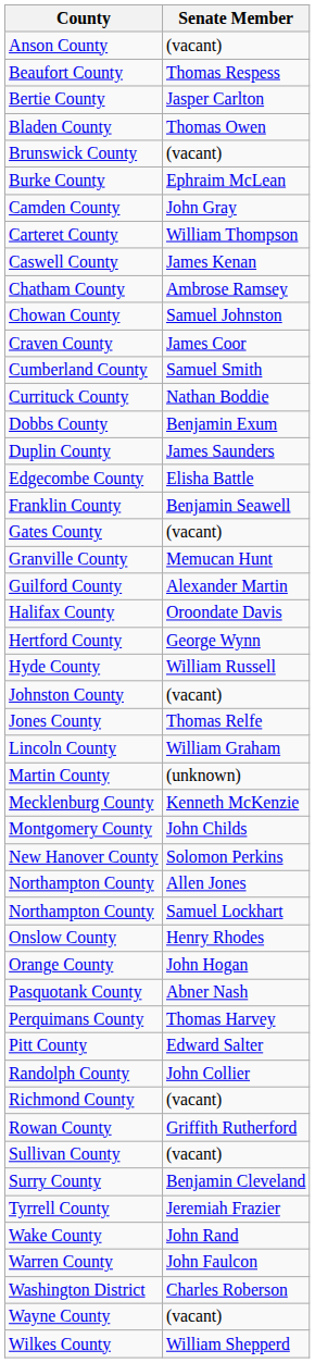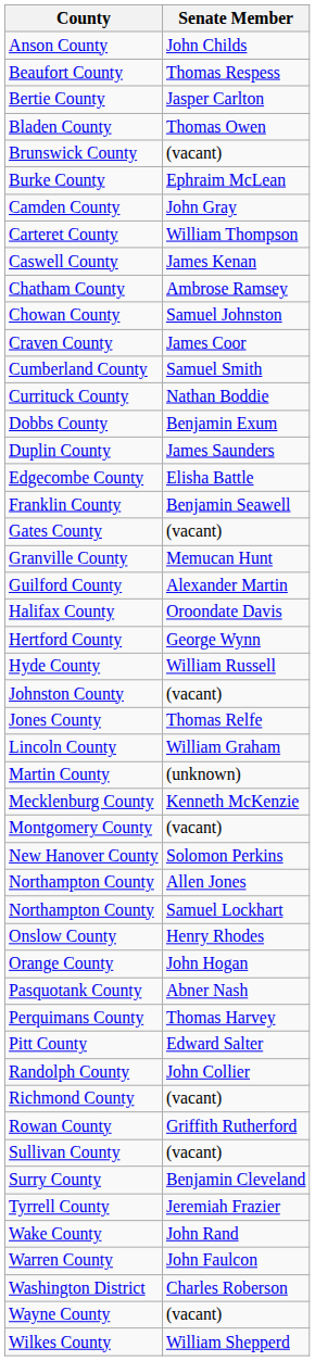row 2 | Senate Member: (vacant) -> John Childs
row 31 | Senate Member: John Childs -> (vacant)
